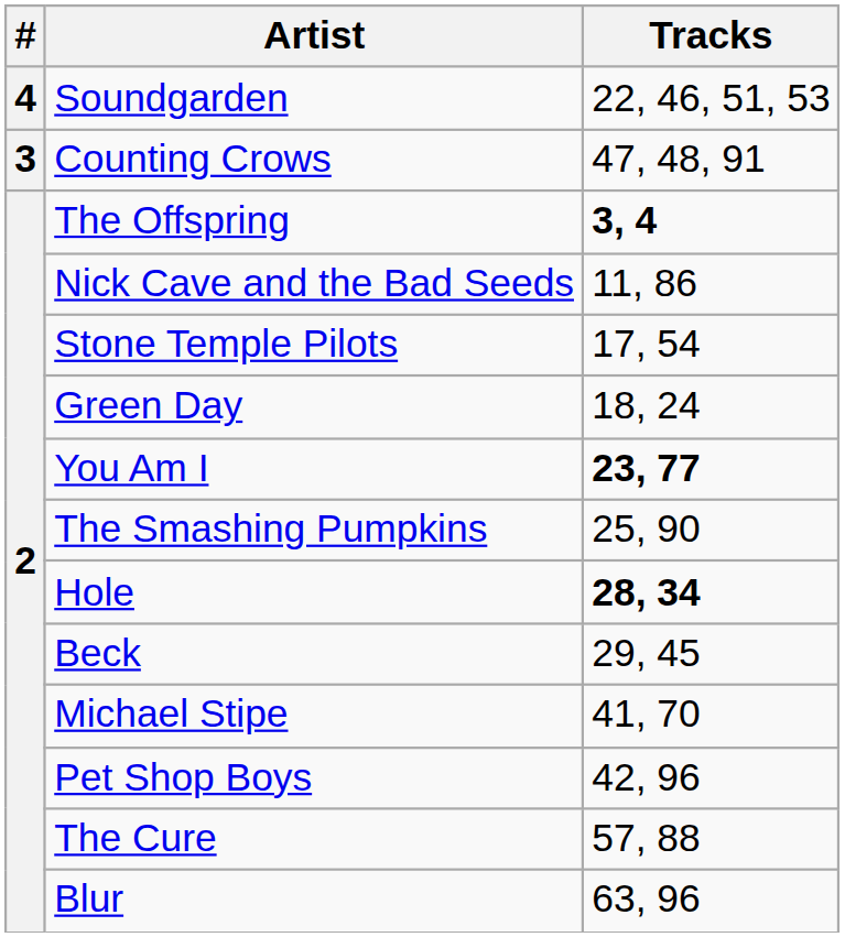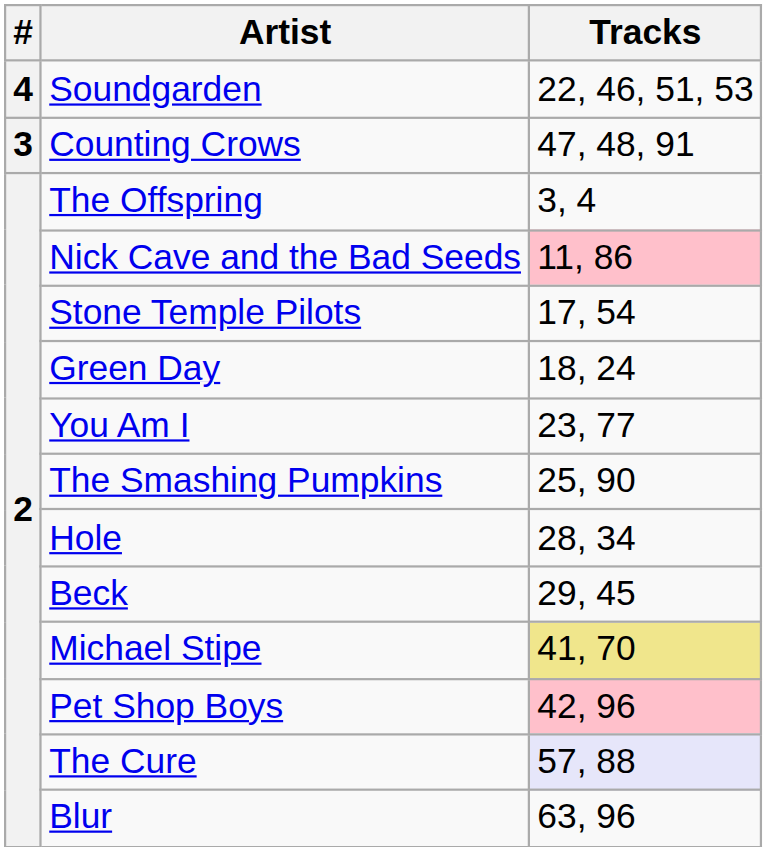The Offspring | Tracks: bold -> normal
Nick Cave and the Bad Seeds | Tracks: no background -> pink background
You Am I | Tracks: bold -> normal
Hole | Tracks: bold -> normal
Michael Stipe | Tracks: no background -> khaki background
Pet Shop Boys | Tracks: no background -> pink background
The Cure | Tracks: no background -> lavender background
